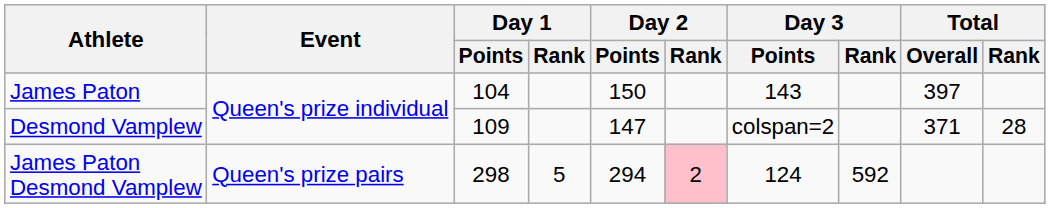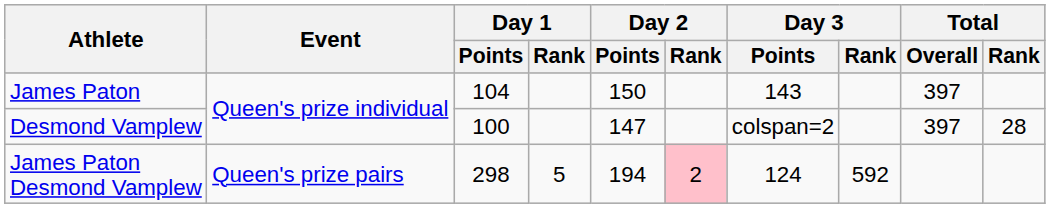Desmond Vamplew | Day 1 / Points: 109 -> 100
Desmond Vamplew | Total / Overall: 371 -> 397
James Paton Desmond Vamplew | Day 2 / Points: 294 -> 194
